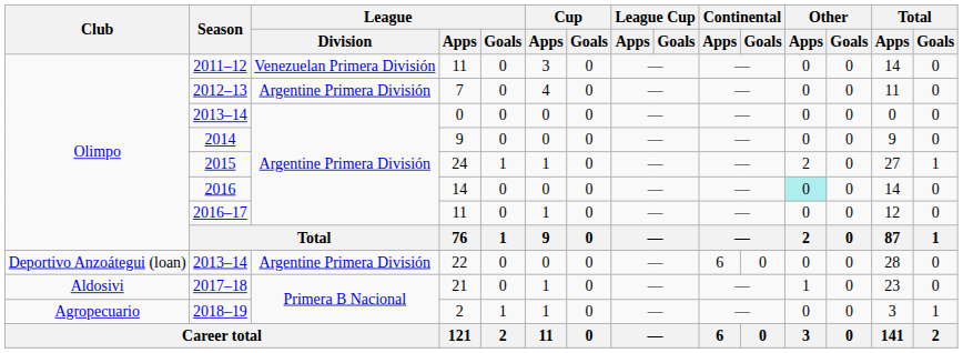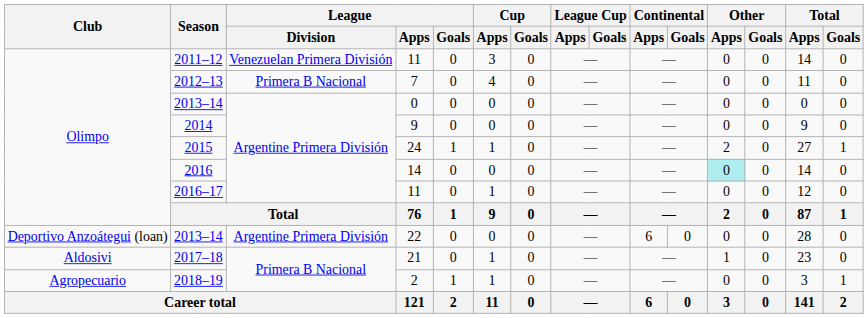2012–13 | League / Division: Argentine Primera División -> Primera B Nacional
